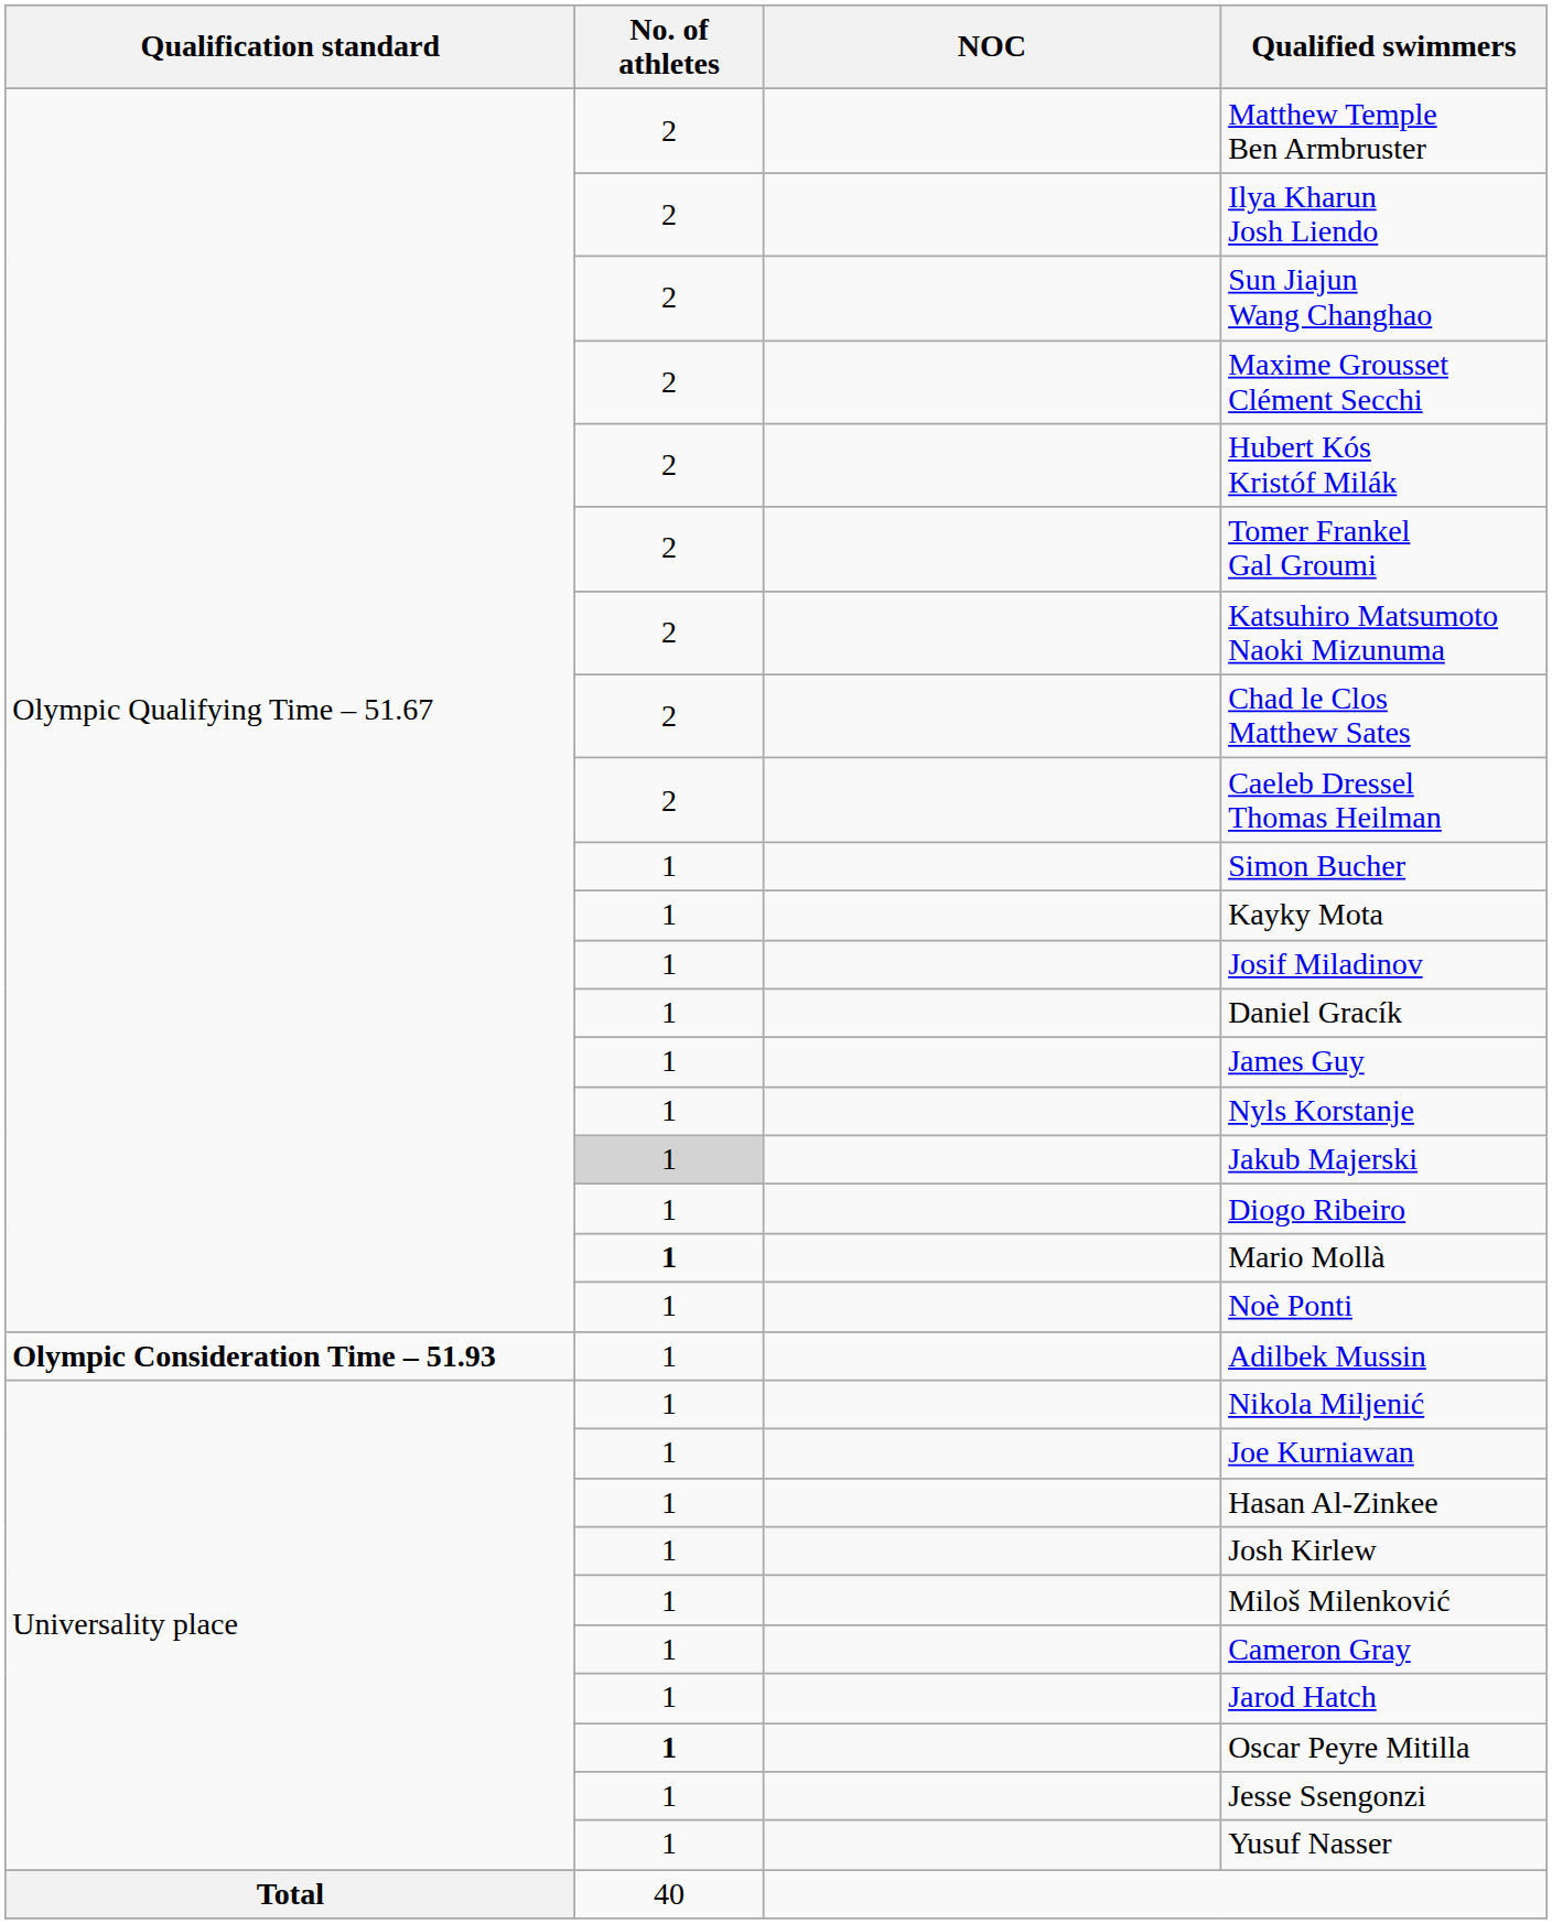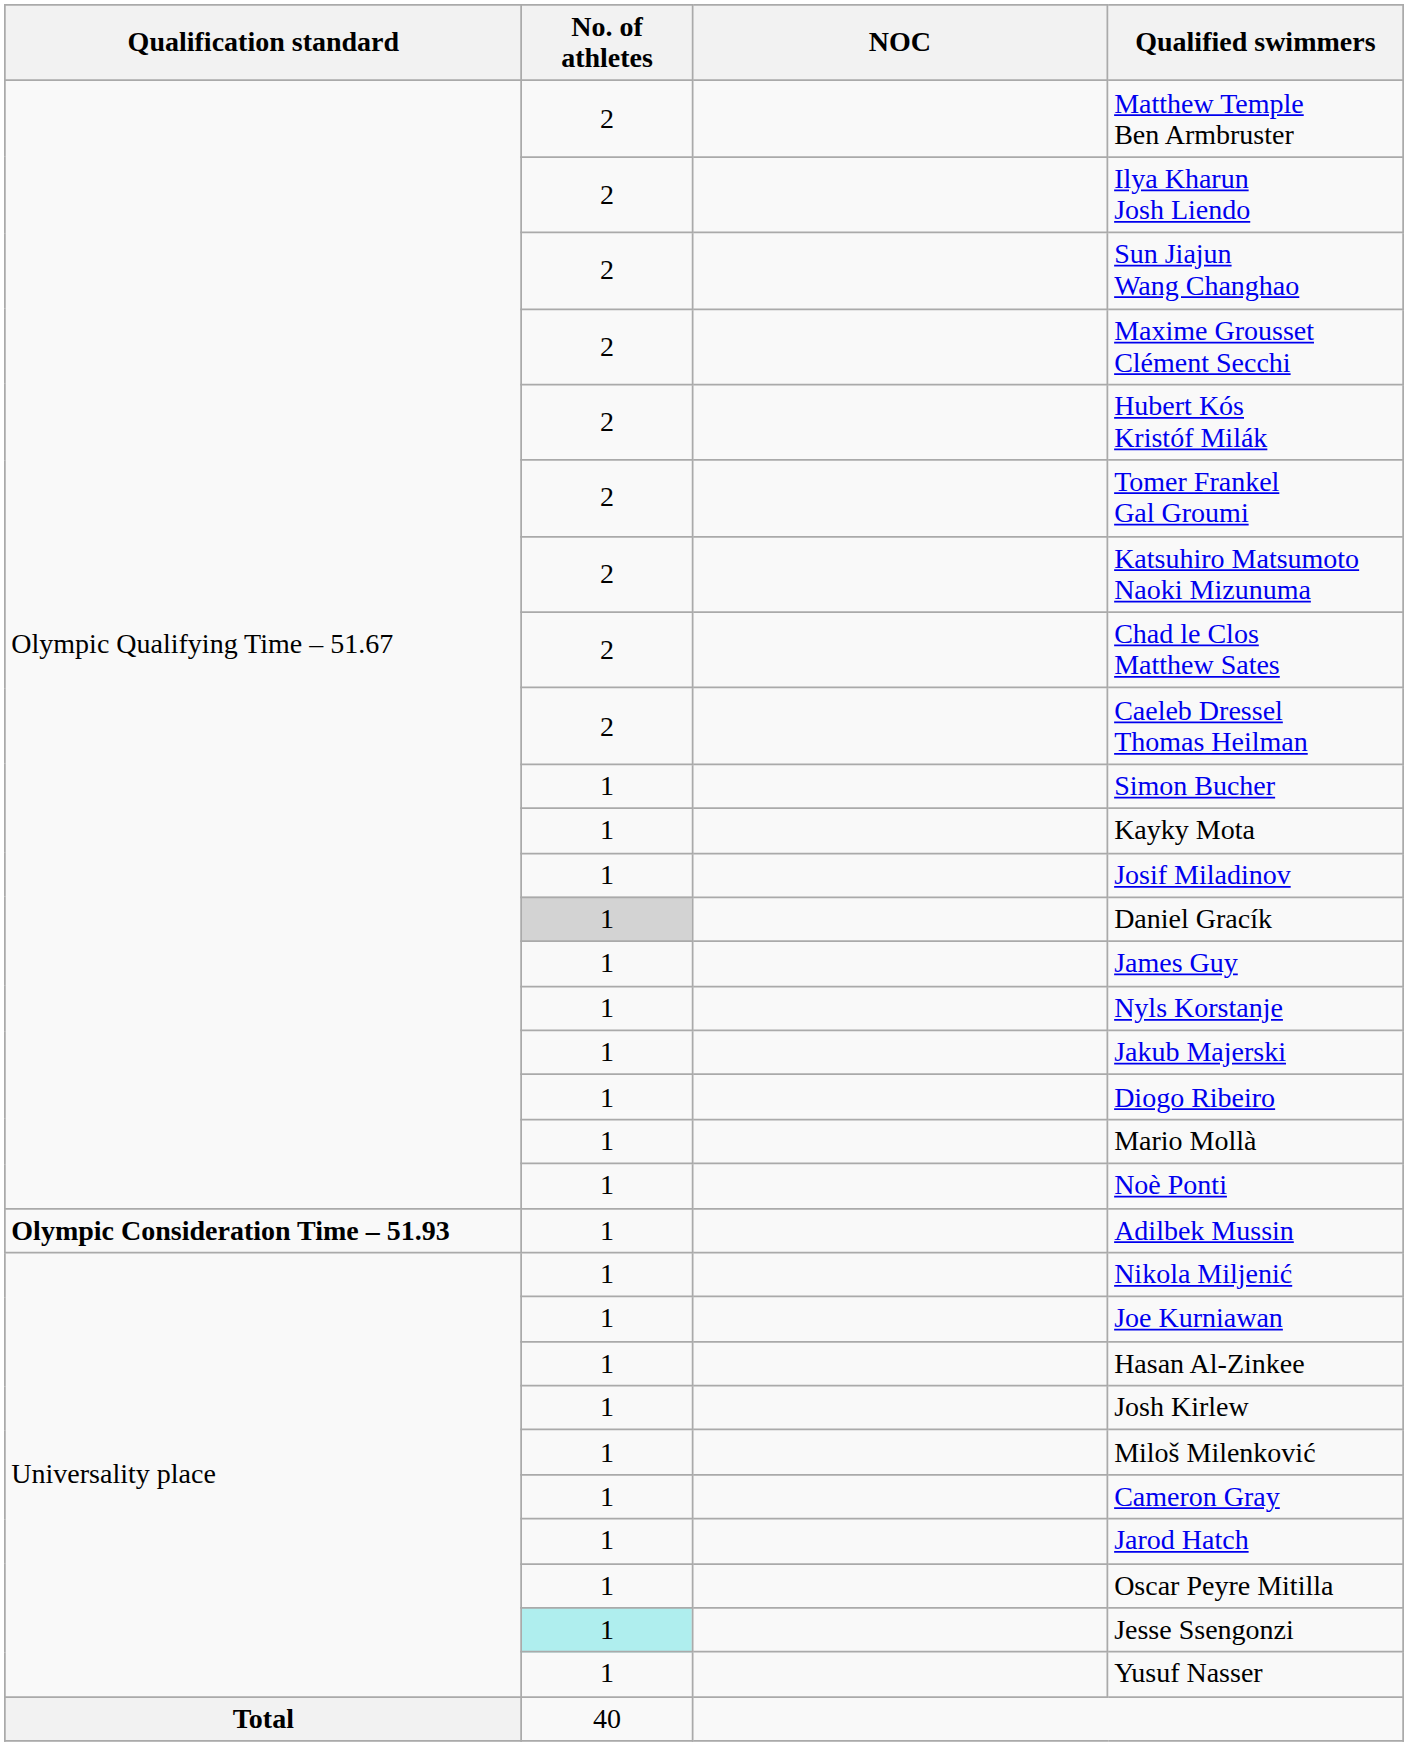Daniel Gracík | No. of athletes: no background -> lightgrey background
Jakub Majerski | No. of athletes: lightgrey background -> no background
Mario Mollà | No. of athletes: bold -> normal
Oscar Peyre Mitilla | No. of athletes: bold -> normal
Jesse Ssengonzi | No. of athletes: no background -> paleturquoise background
